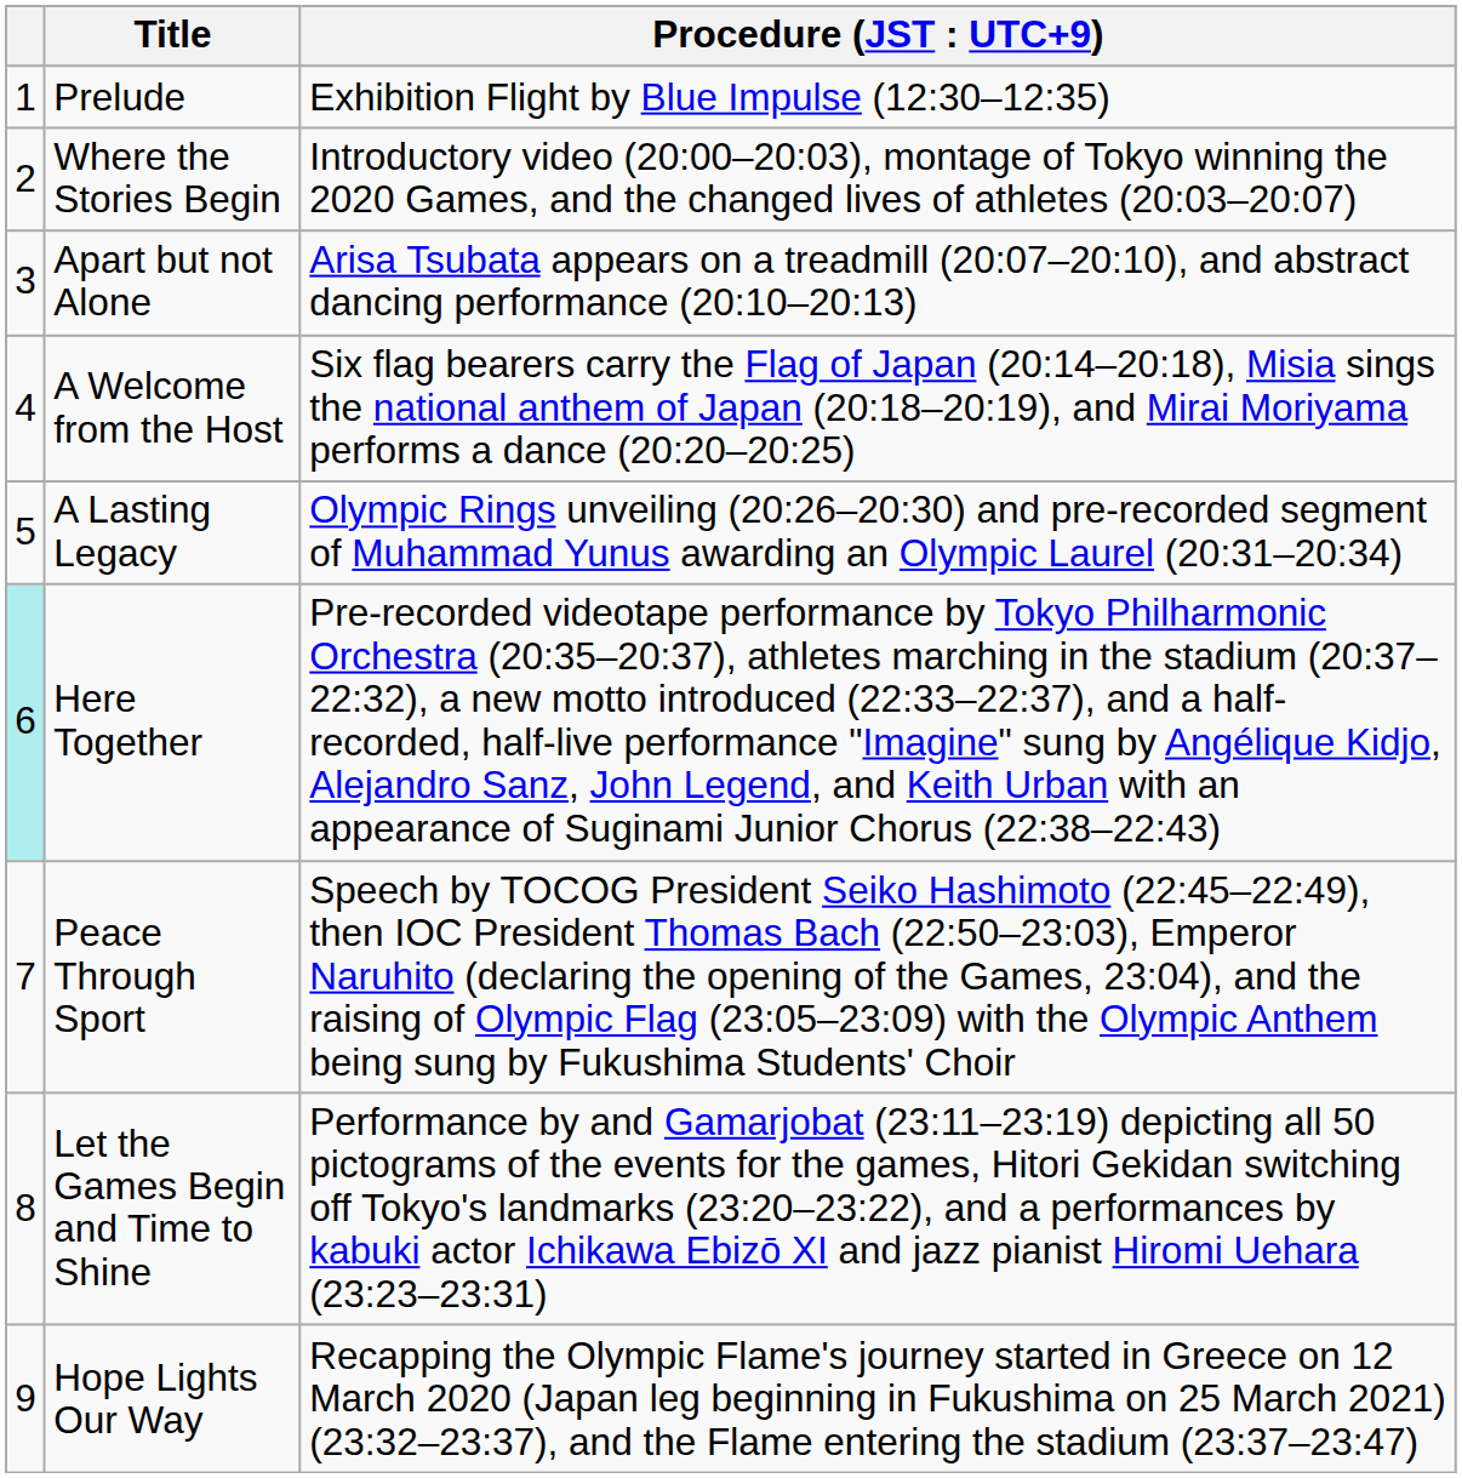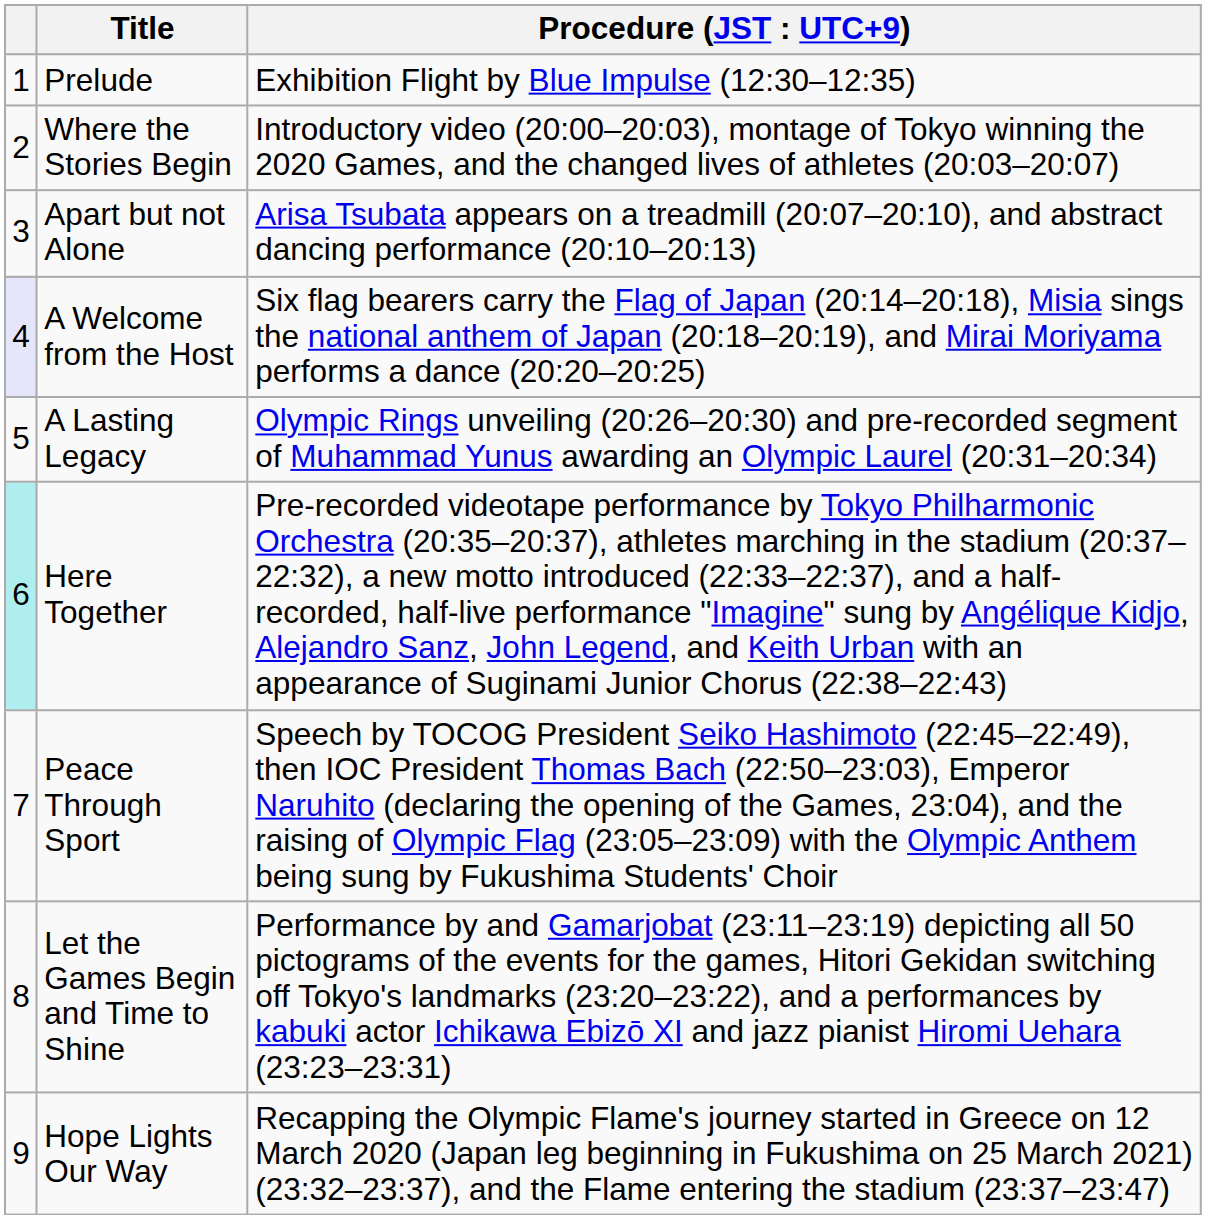A Welcome from the Host | column 1: no background -> lavender background
